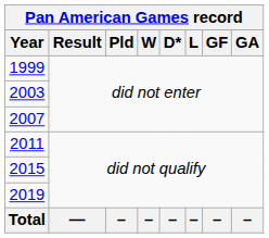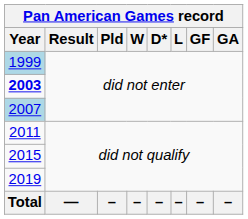1999 | Year: no background -> lightblue background
2003 | Year: normal -> bold
2007 | Year: no background -> lightblue background
